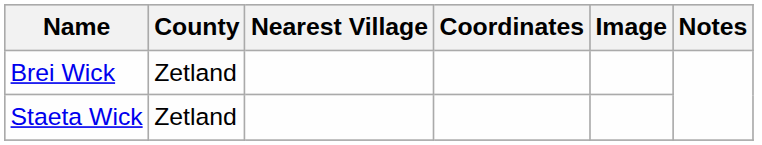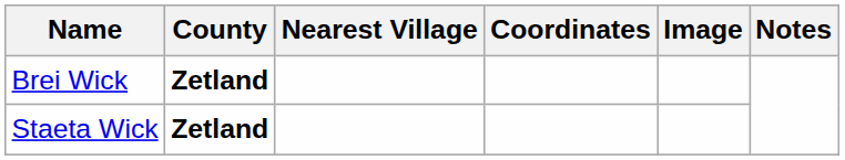Brei Wick | County: normal -> bold
Staeta Wick | County: normal -> bold
